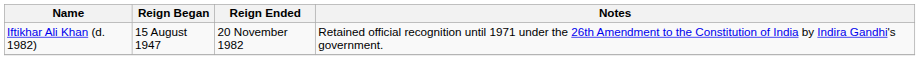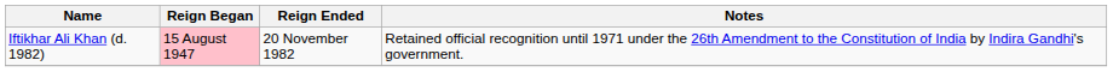Iftikhar Ali Khan (d. 1982) | Reign Began: no background -> pink background
